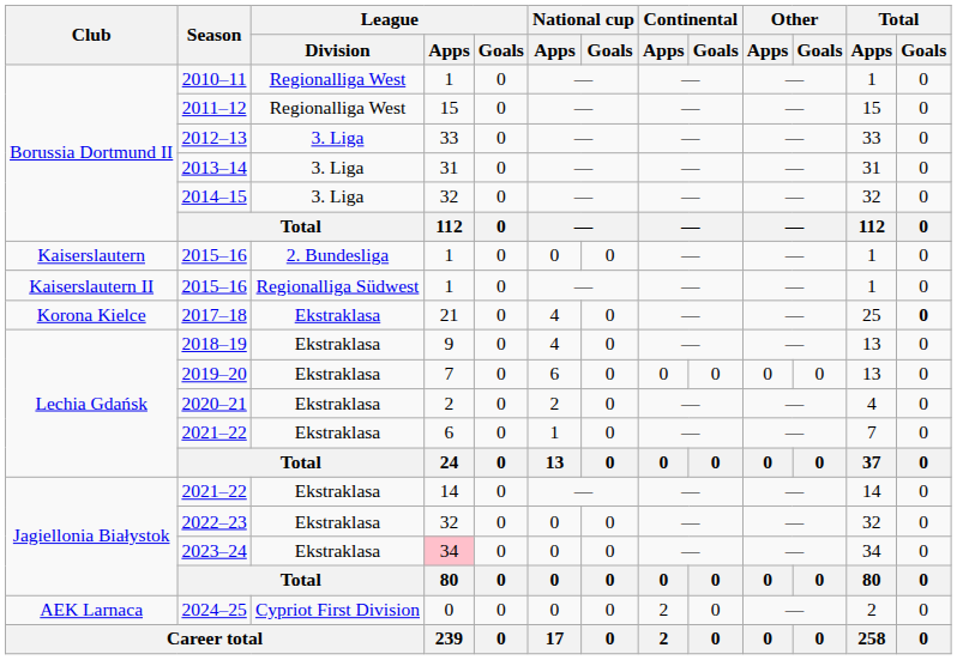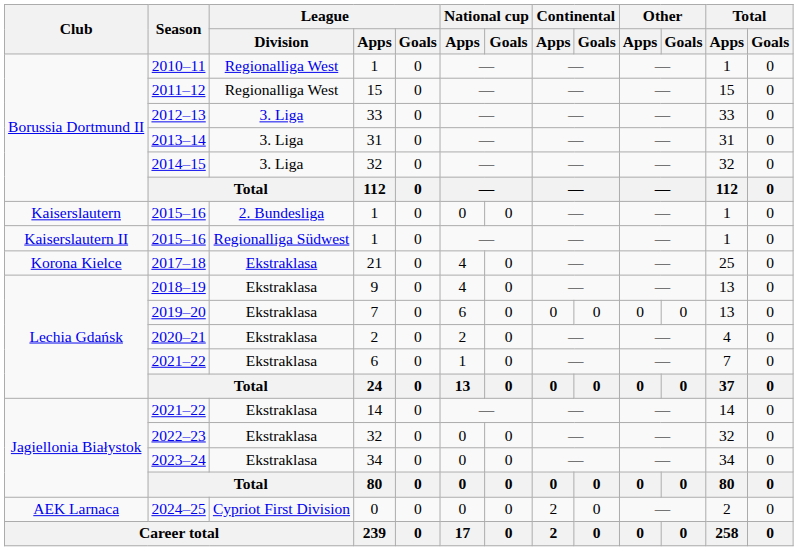2017–18 | Total / Goals: bold -> normal
2023–24 | League / Apps: pink background -> no background
